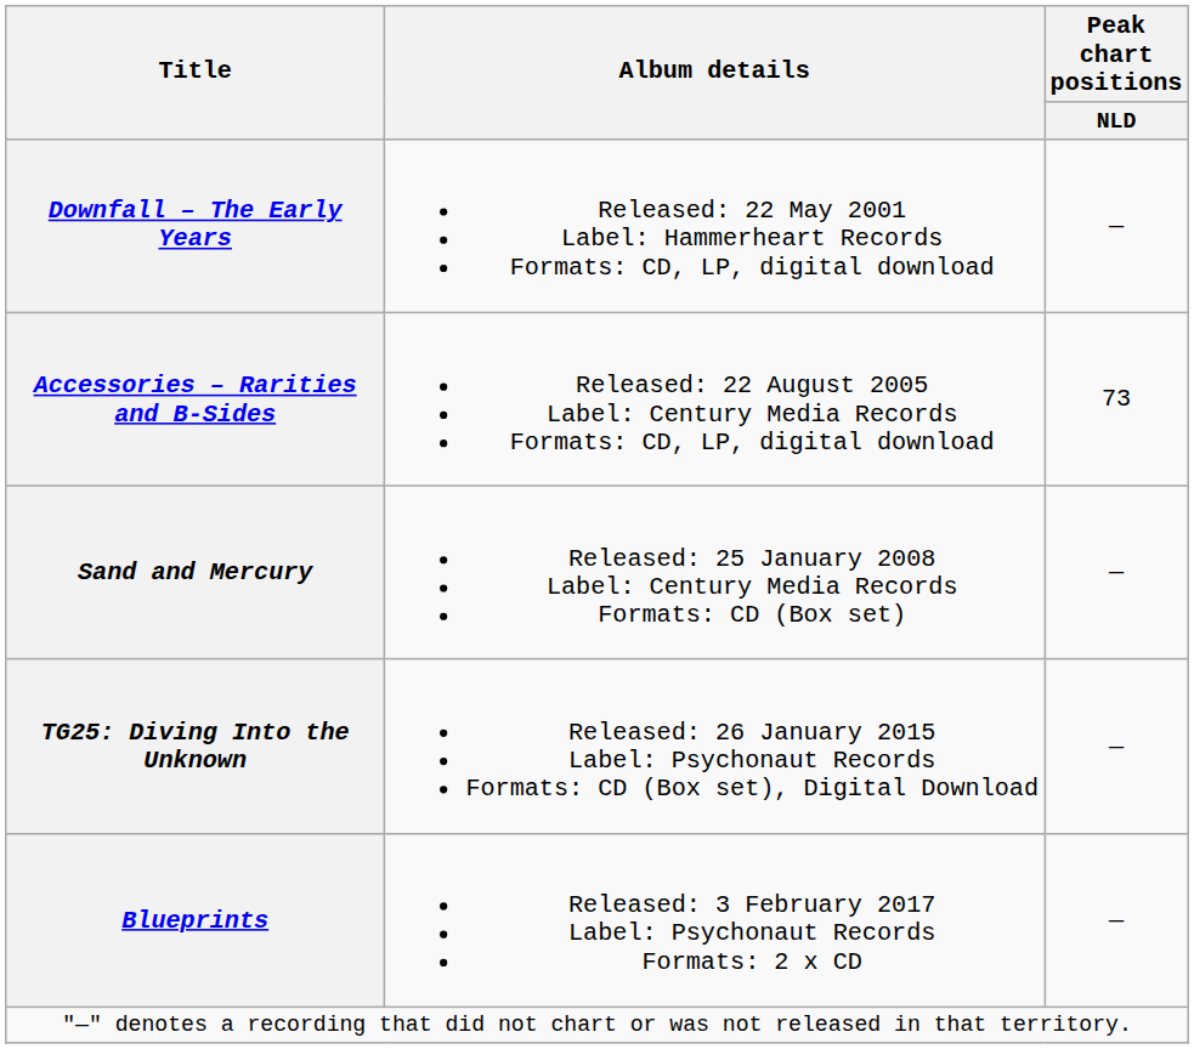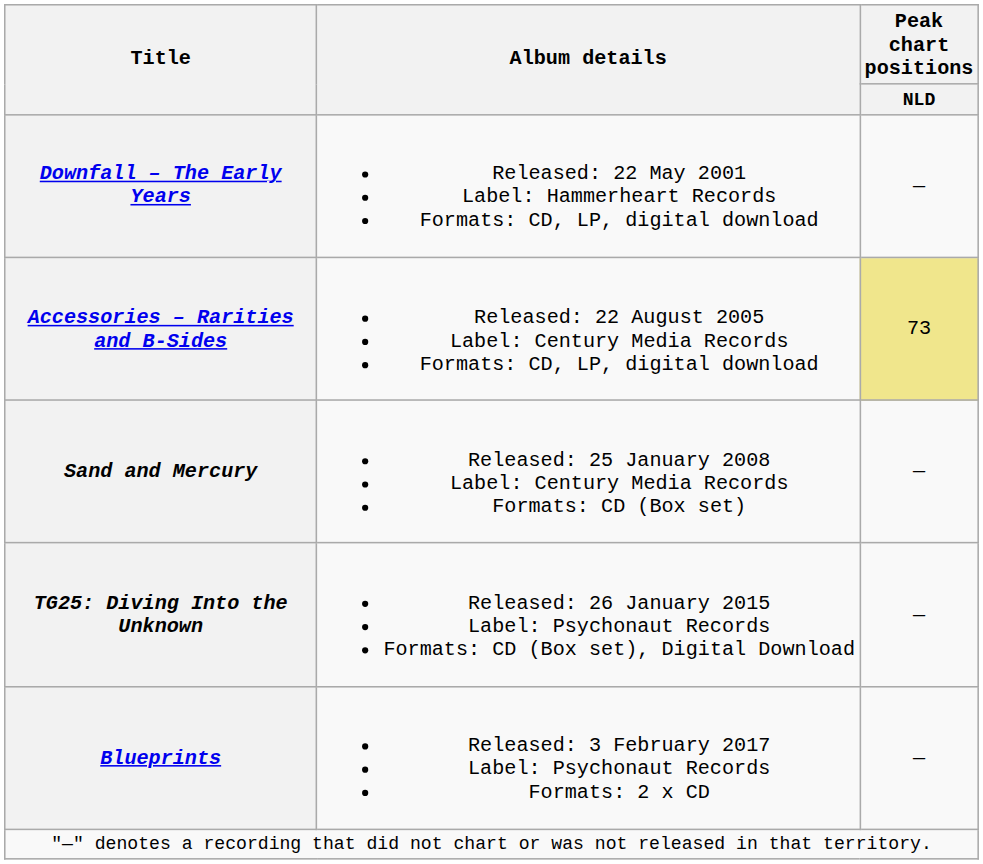Accessories – Rarities and B-Sides | Peak chart positions / NLD: no background -> khaki background
